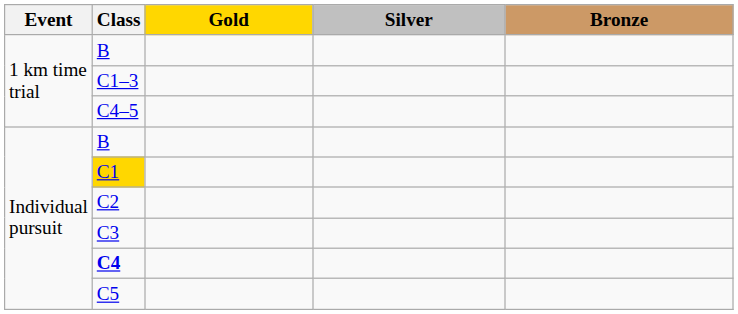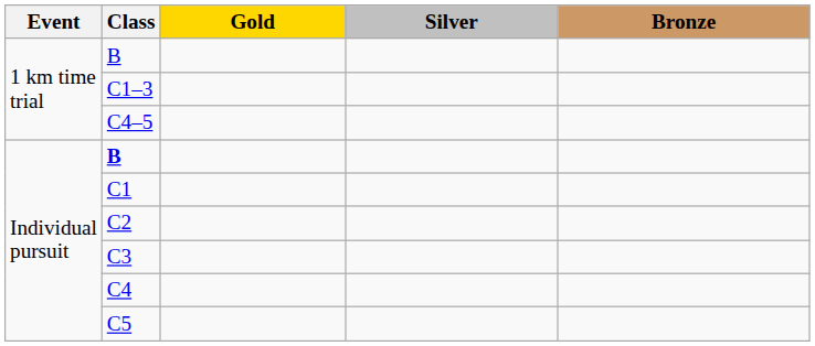Individual pursuit / B | Class: normal -> bold
C1 | Class: gold background -> no background
C4 | Class: bold -> normal
